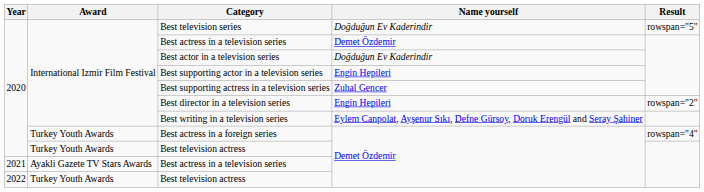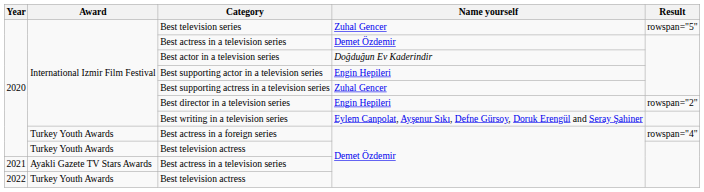Best television series | Name yourself: Doğduğun Ev Kaderindir -> Zuhal Gencer
